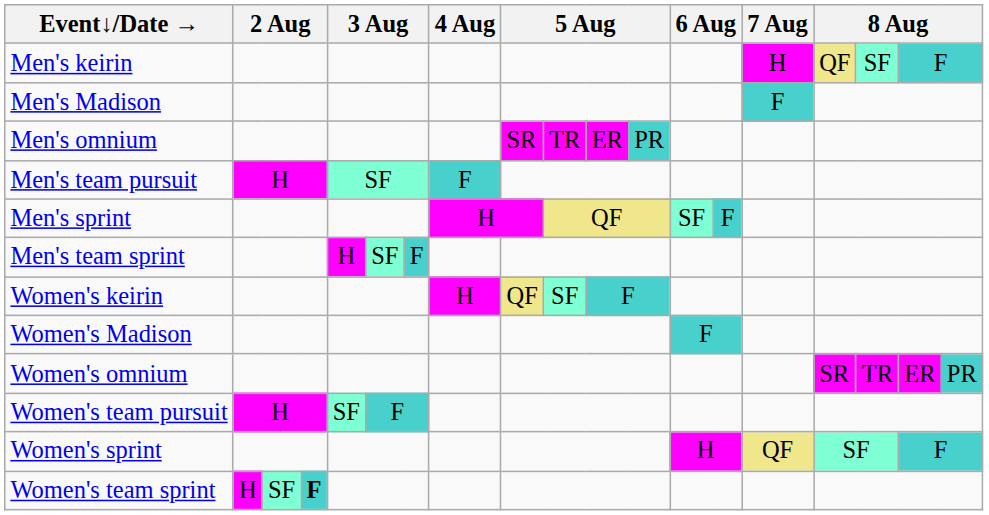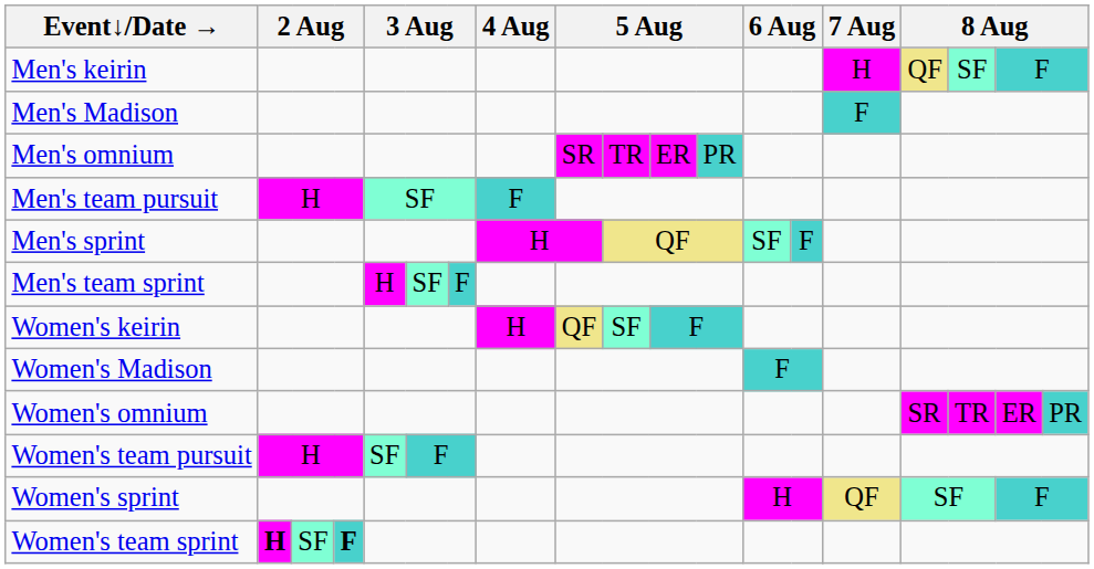Women's team sprint | column 2: normal -> bold
